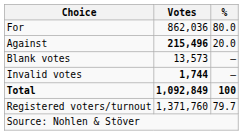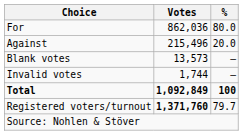Against | Votes: bold -> normal
Invalid votes | Votes: bold -> normal
Registered voters/turnout | Votes: normal -> bold
